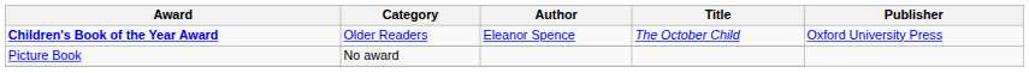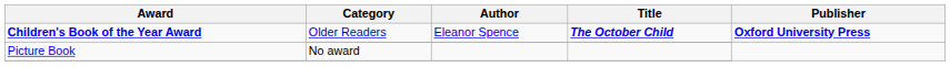Children's Book of the Year Award / Older Readers | Title: normal -> bold
Children's Book of the Year Award / Older Readers | Publisher: normal -> bold
